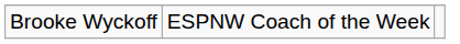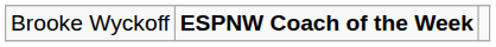Brooke Wyckoff | column 2: normal -> bold
